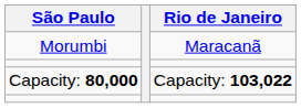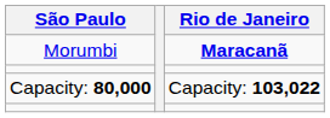Morumbi | Rio de Janeiro: normal -> bold
